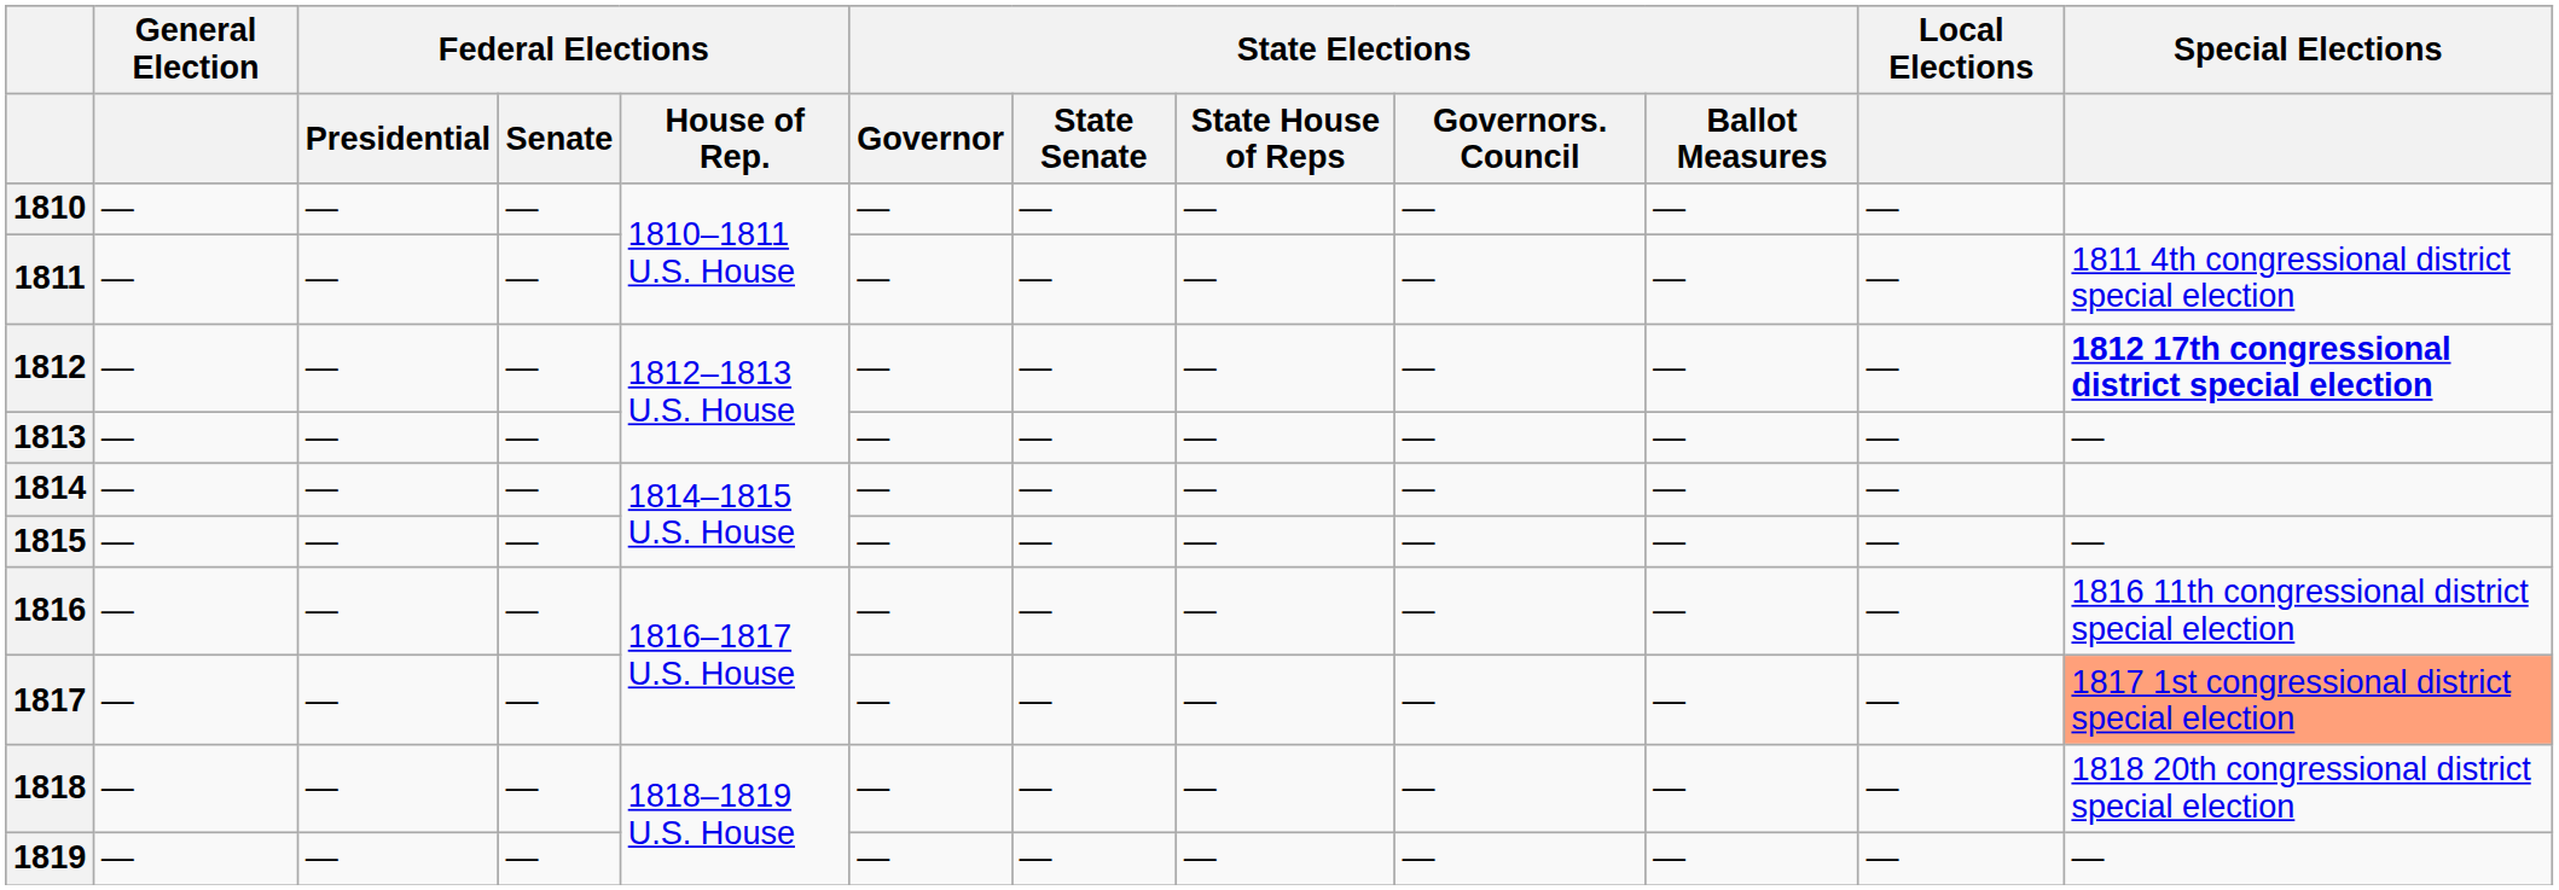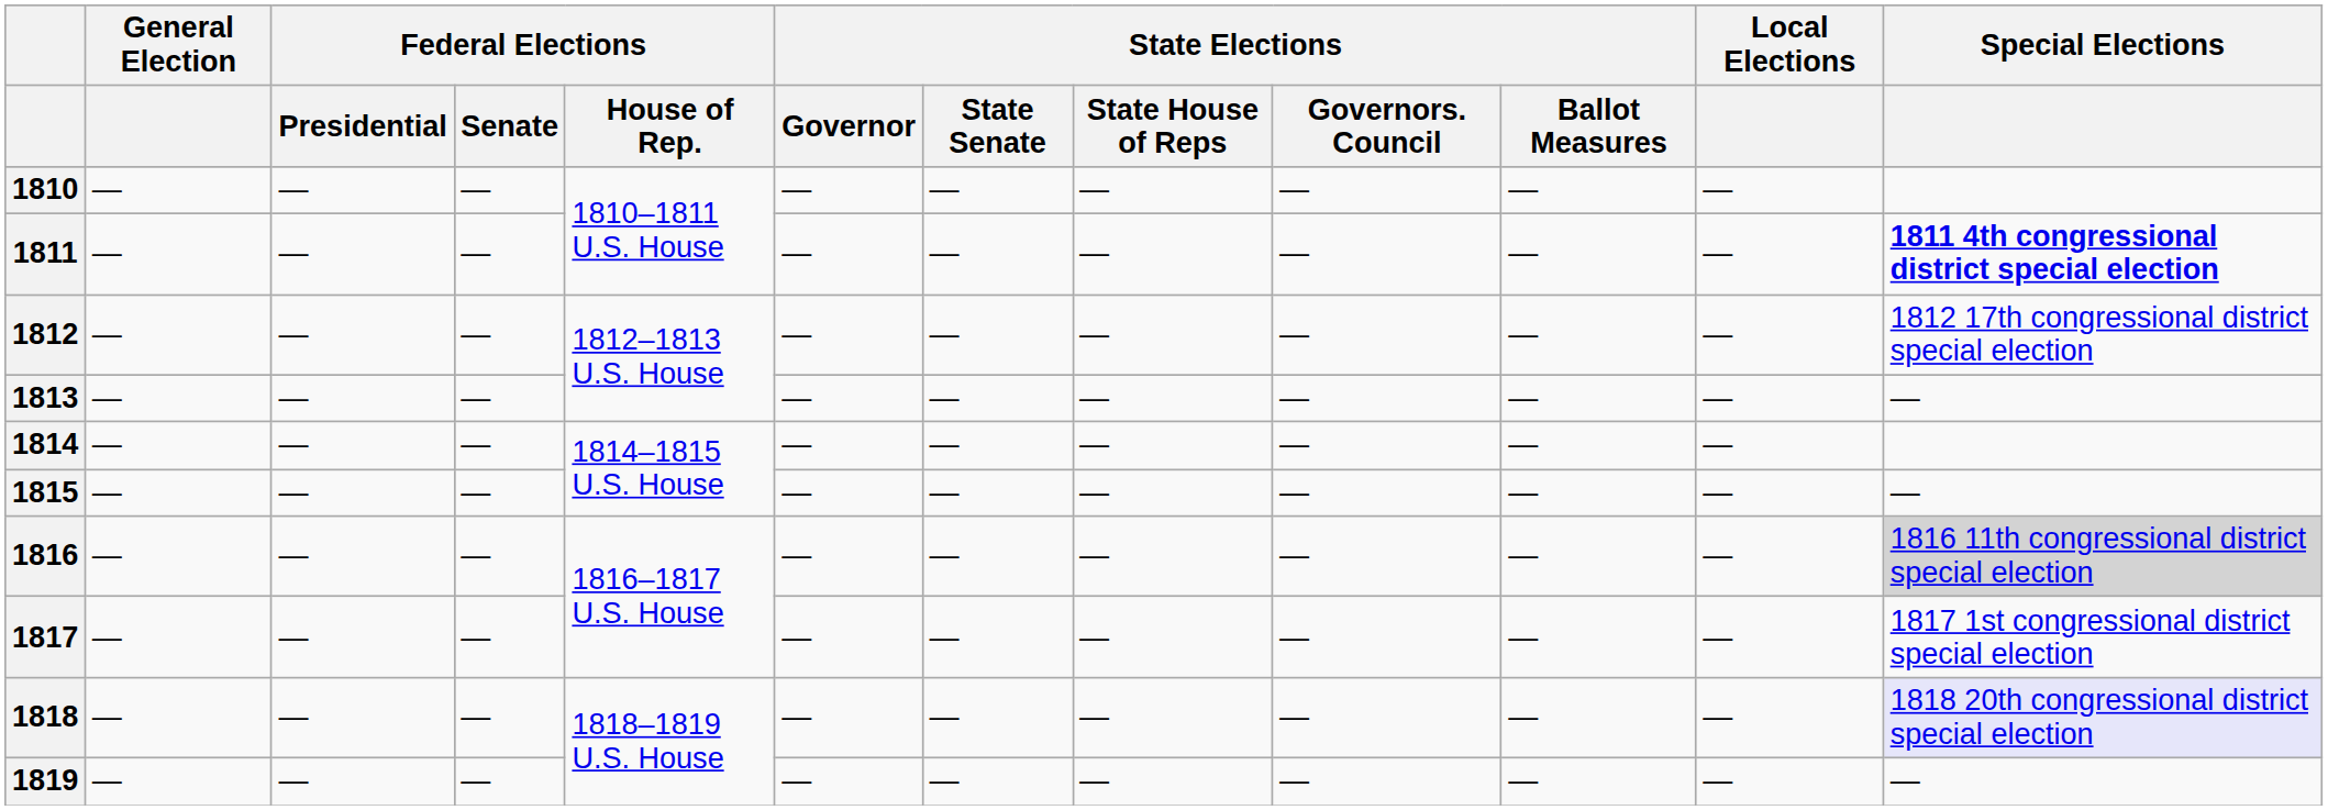1811 | Special Elections: normal -> bold
1812 | Special Elections: bold -> normal
1816 | Special Elections: no background -> lightgrey background
1817 | Special Elections: lightsalmon background -> no background
1818 | Special Elections: no background -> lavender background
